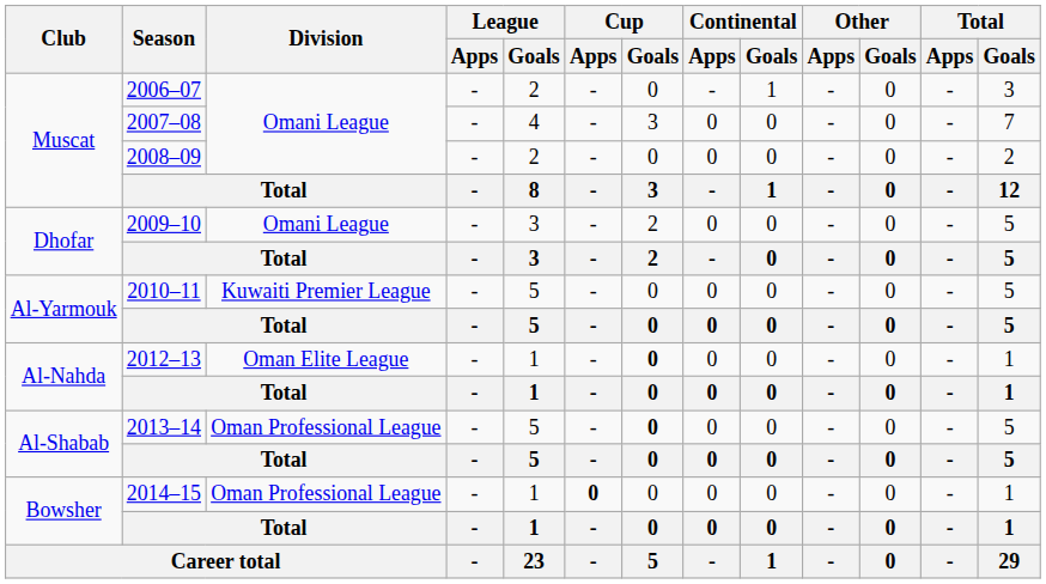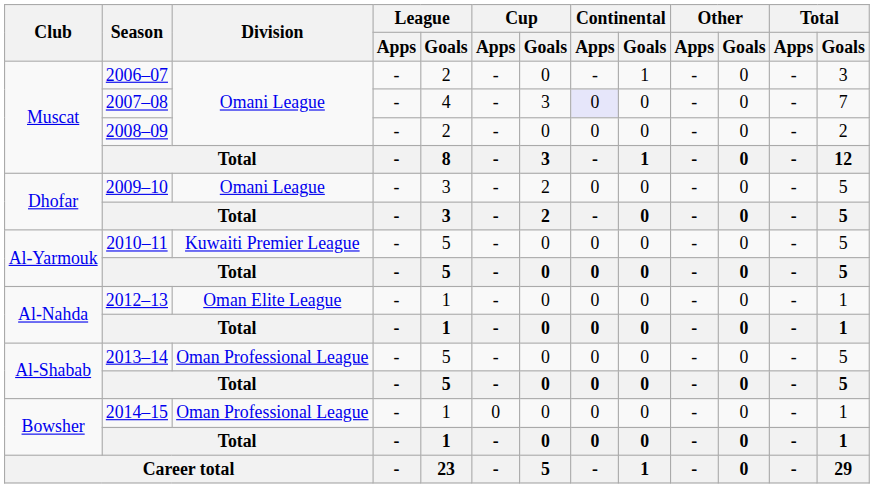2007–08 | Continental / Apps: no background -> lavender background
2012–13 | Cup / Goals: bold -> normal
2013–14 | Cup / Goals: bold -> normal
2014–15 | Cup / Apps: bold -> normal
